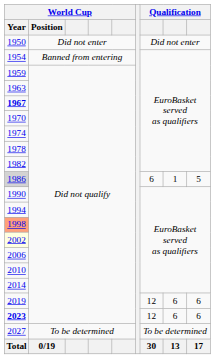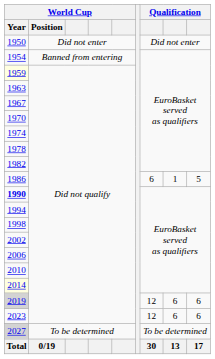1959 | World Cup / Year: no background -> lightyellow background
1967 | World Cup / Year: bold -> normal
1986 | World Cup / Year: lightgrey background -> no background
1990 | World Cup / Year: normal -> bold
1998 | World Cup / Year: lightsalmon background -> no background
2002 | World Cup / Year: lightyellow background -> no background
2014 | World Cup / Year: no background -> lightyellow background
2019 | World Cup / Year: no background -> lightgrey background
2023 | World Cup / Year: bold -> normal
2027 | World Cup / Year: no background -> lightgrey background
